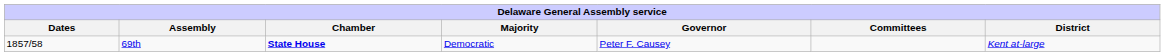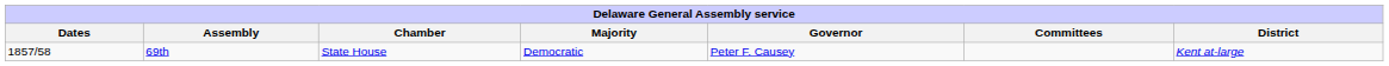69th | Chamber: bold -> normal
